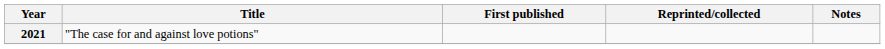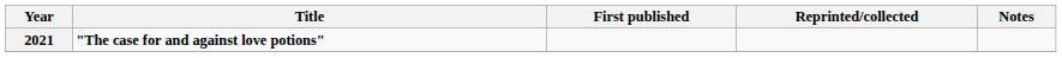2021 | Title: normal -> bold
